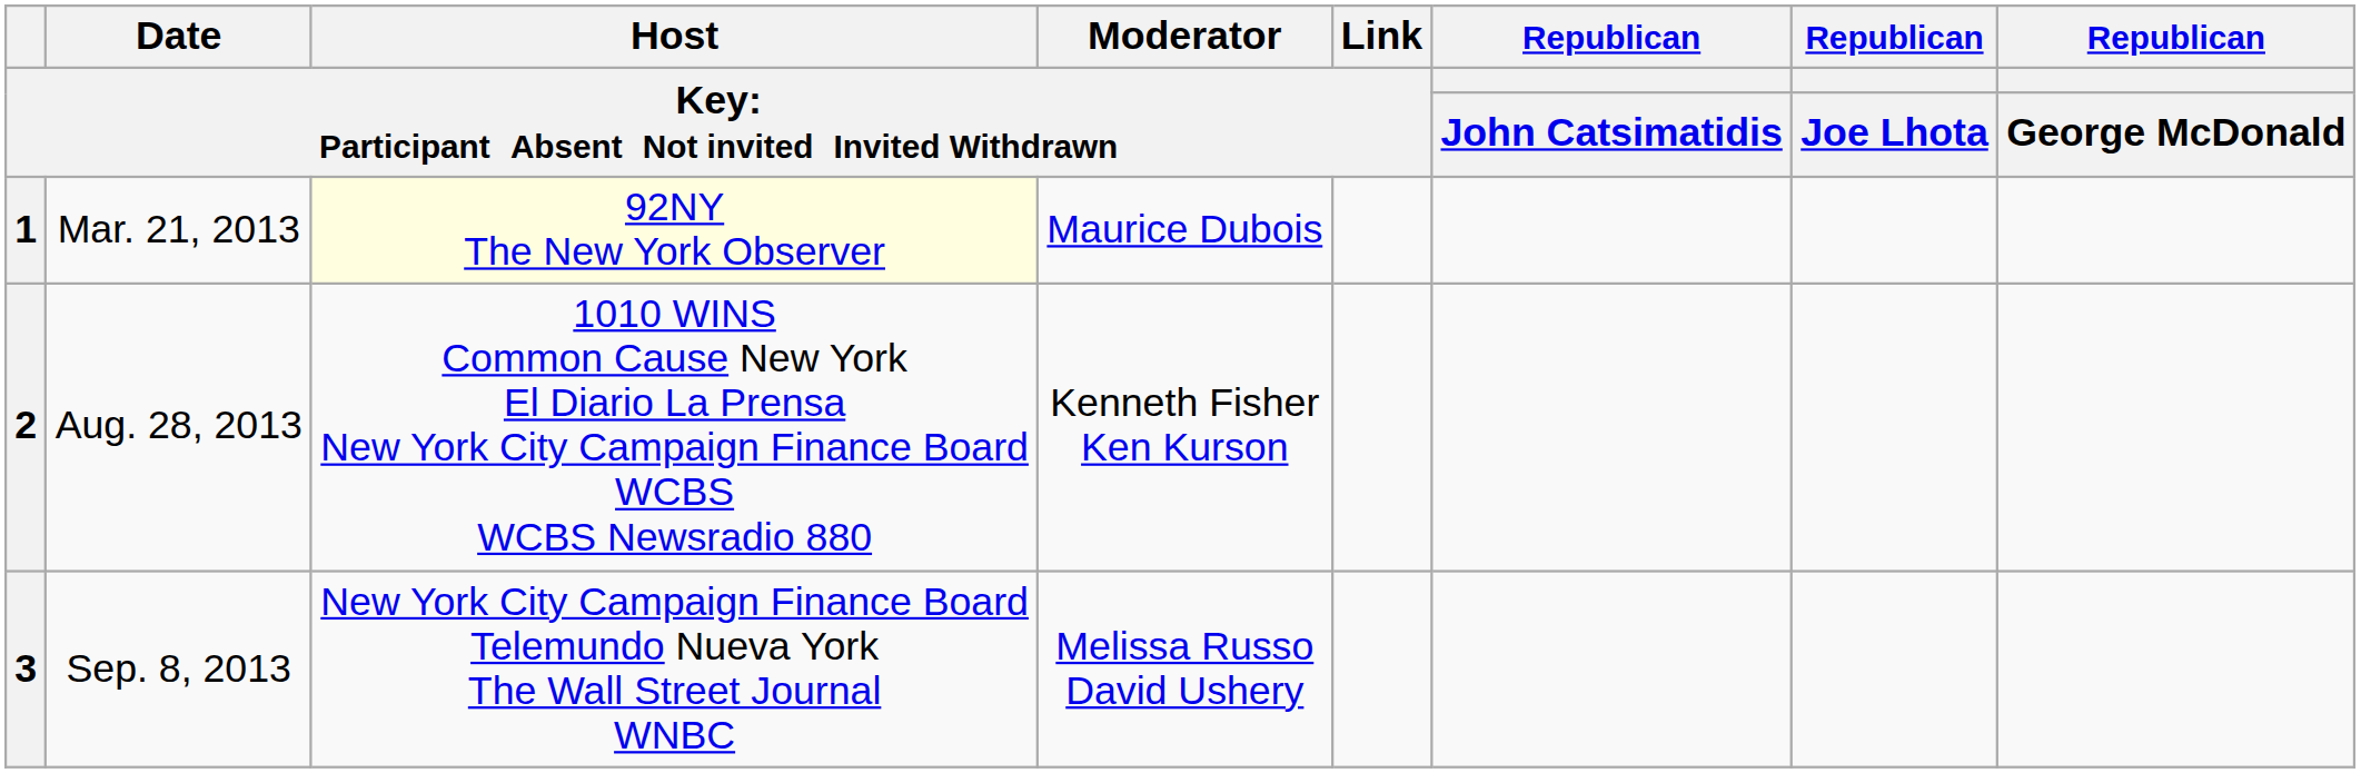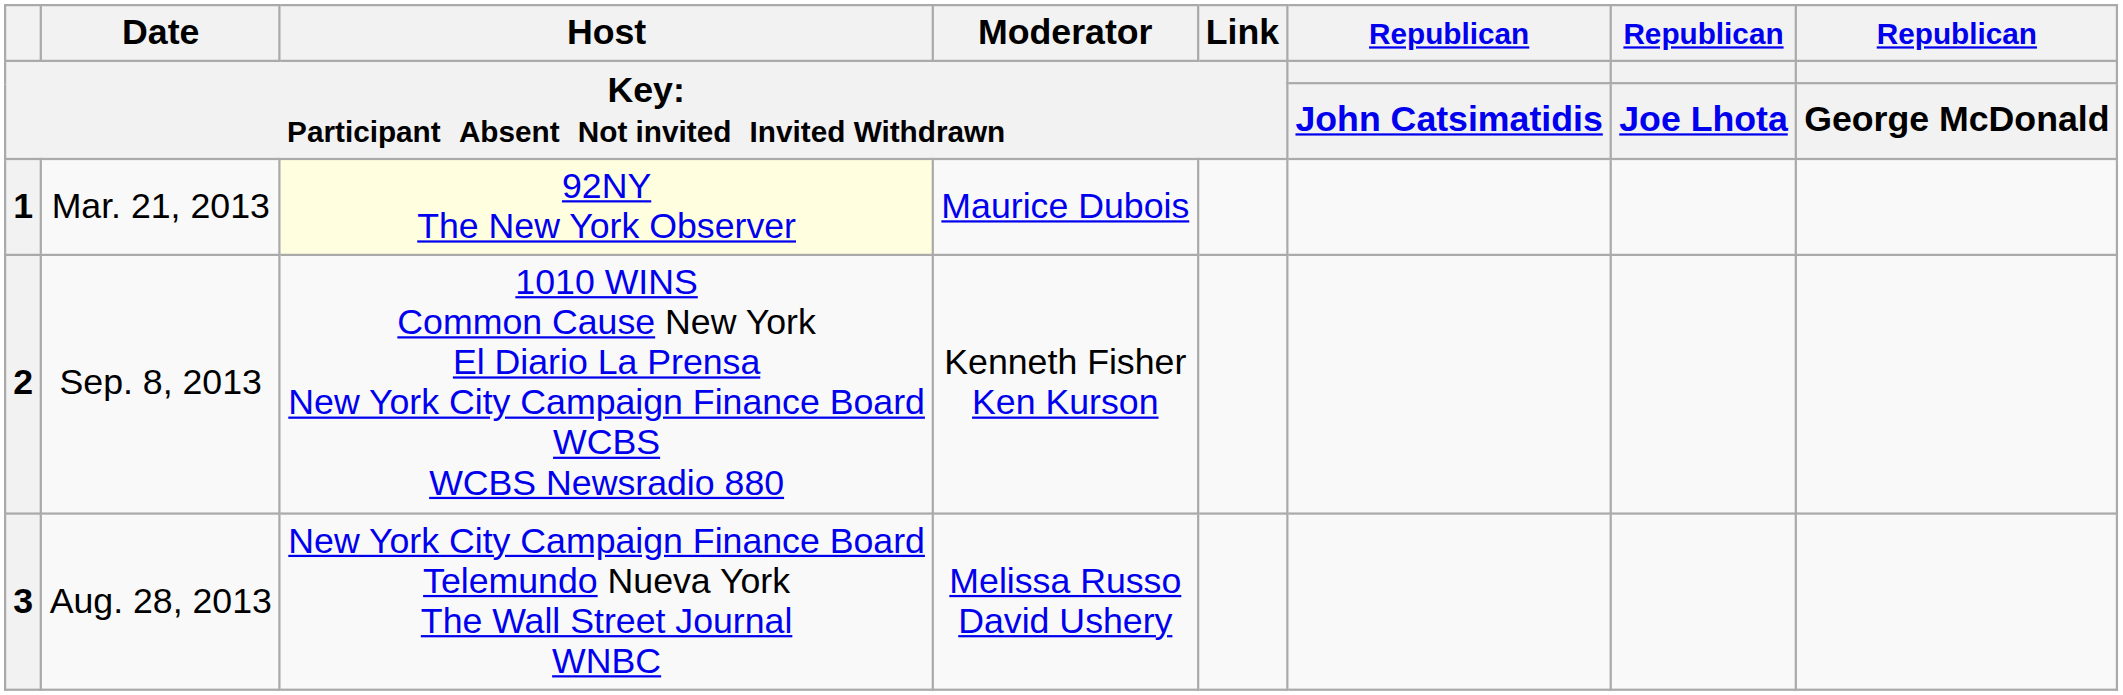2 | column 2: Aug. 28, 2013 -> Sep. 8, 2013
3 | column 2: Sep. 8, 2013 -> Aug. 28, 2013
